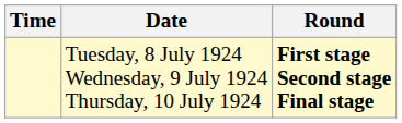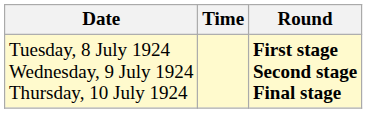columns swapped: Date <-> Time
